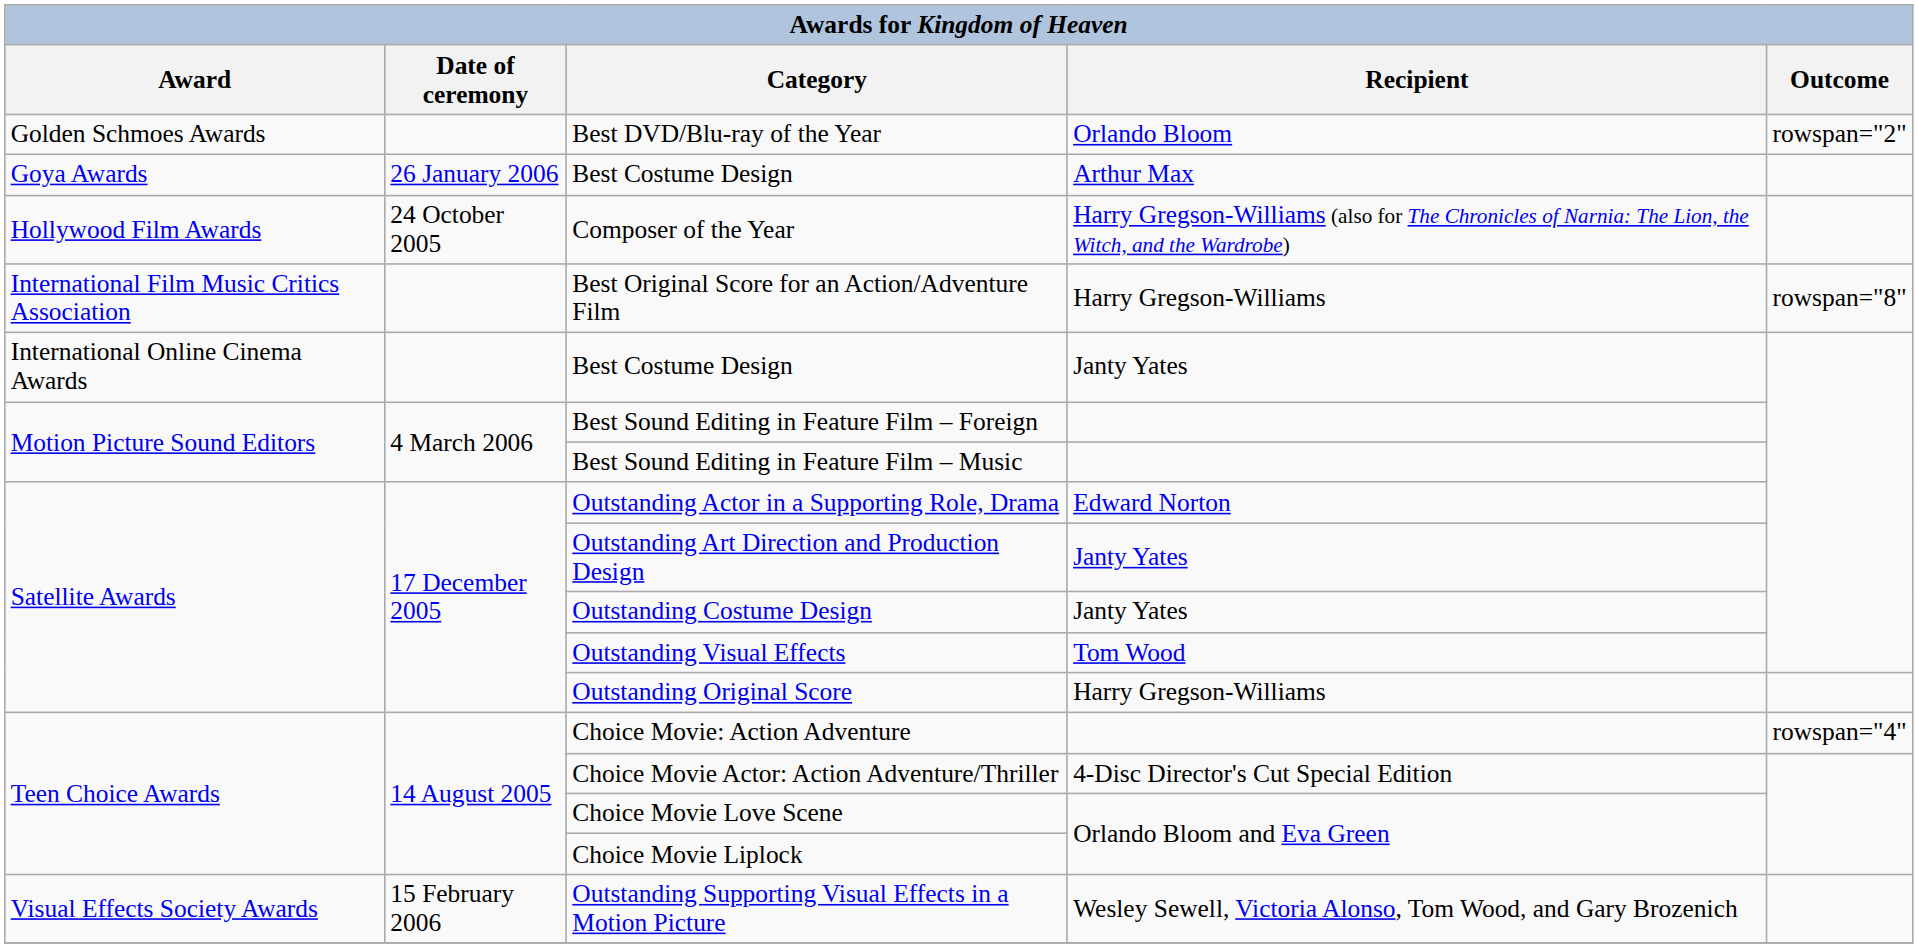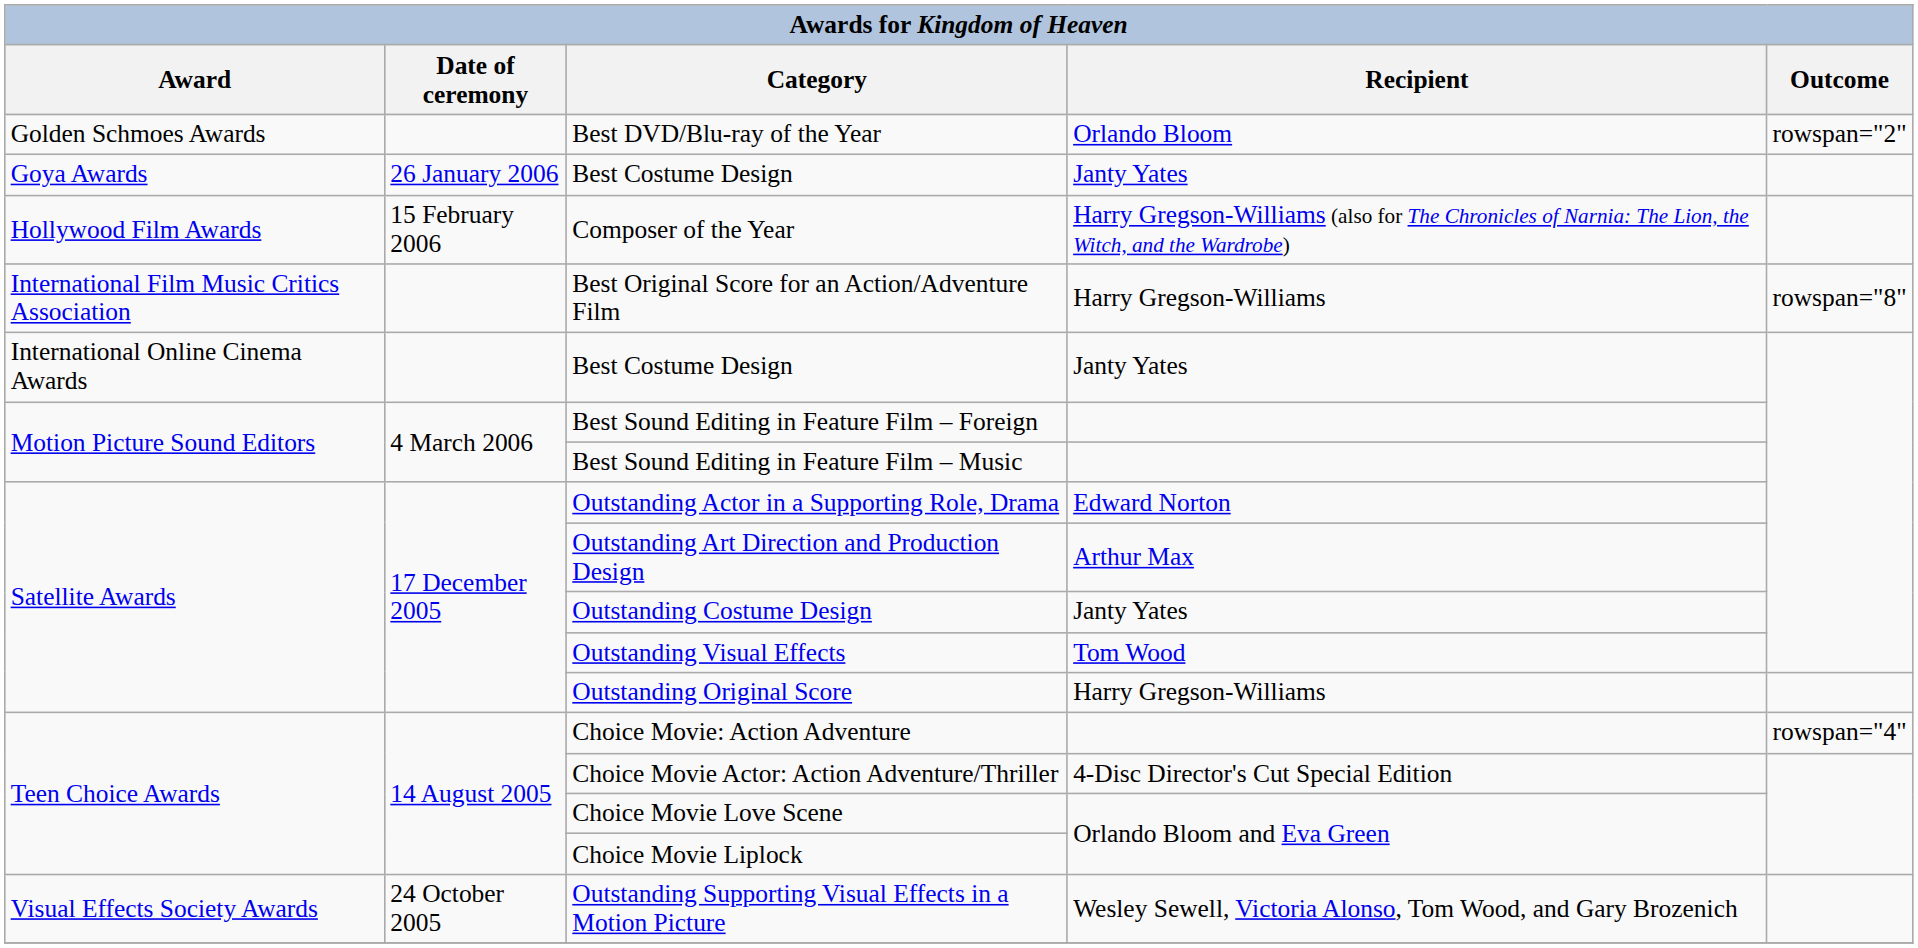Goya Awards / Best Costume Design | Recipient: Arthur Max -> Janty Yates
Composer of the Year | Date of ceremony: 24 October 2005 -> 15 February 2006
Outstanding Art Direction and Production Design | Recipient: Janty Yates -> Arthur Max
Outstanding Supporting Visual Effects in a Motion Picture | Date of ceremony: 15 February 2006 -> 24 October 2005
